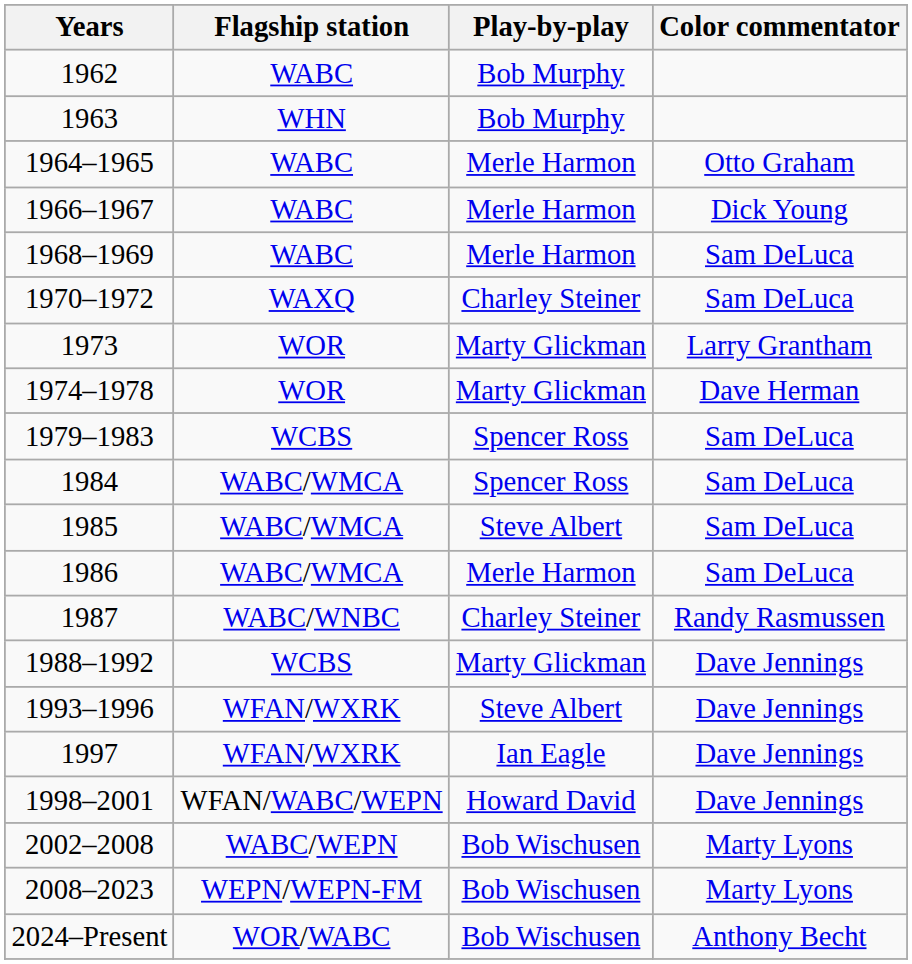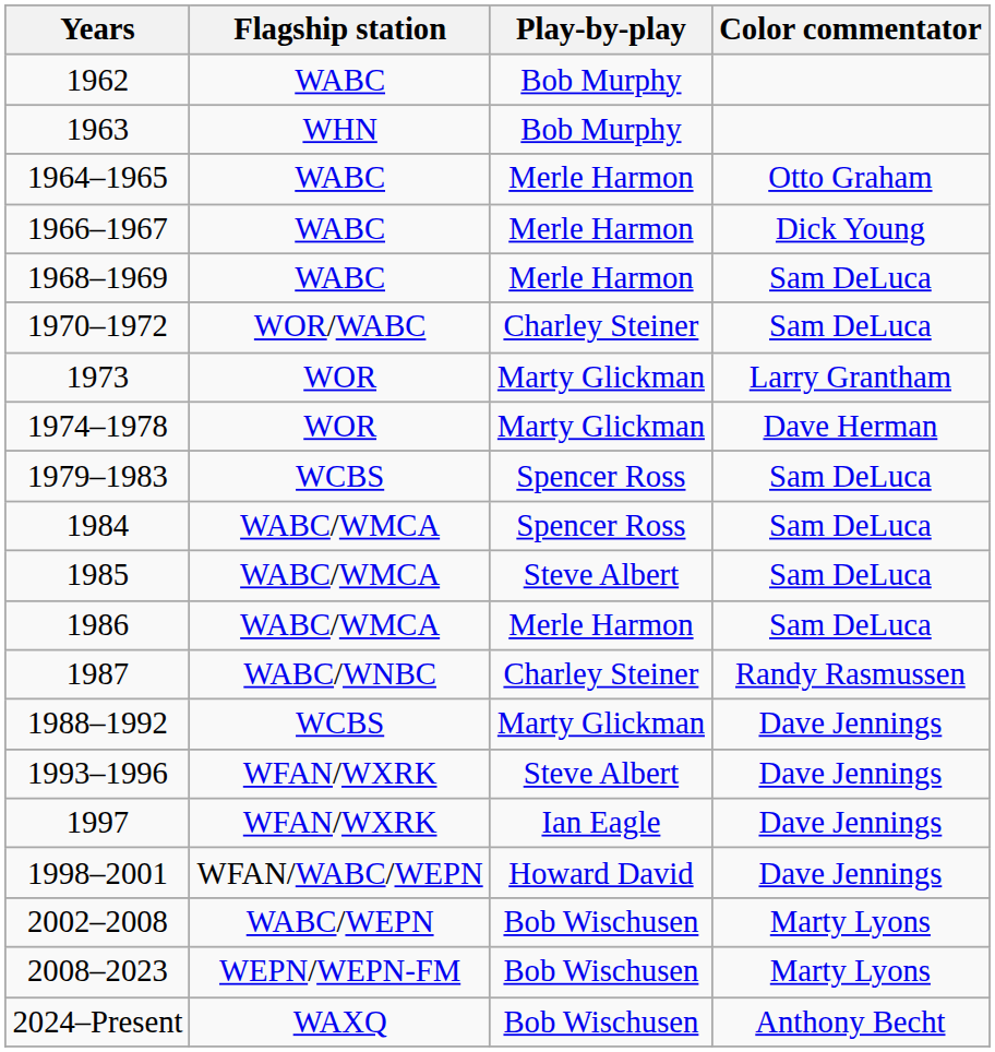1970–1972 | Flagship station: WAXQ -> WOR/WABC
2024–Present | Flagship station: WOR/WABC -> WAXQ
